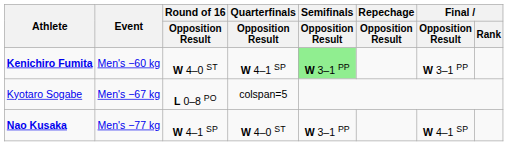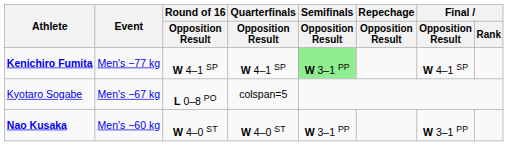Kenichiro Fumita | Event: Men's −60 kg -> Men's −77 kg
Kenichiro Fumita | Round of 16 / Opposition Result: W 4–0 ST -> W 4–1 SP
Kenichiro Fumita | Final / Opposition Result: W 3–1 PP -> W 4–1 SP
Nao Kusaka | Event: Men's −77 kg -> Men's −60 kg
Nao Kusaka | Round of 16 / Opposition Result: W 4–1 SP -> W 4–0 ST
Nao Kusaka | Final / Opposition Result: W 4–1 SP -> W 3–1 PP
